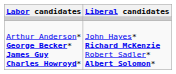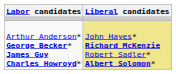Arthur Anderson* George Becker* James Guy Charles Howroyd* | Liberal candidates: no background -> khaki background
